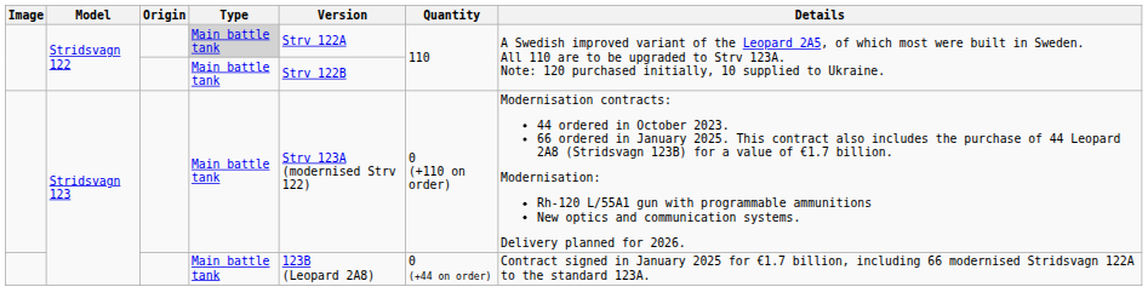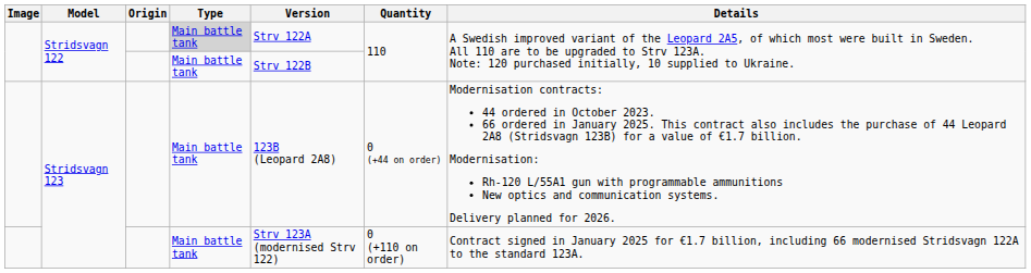row 4 | Version: Strv 123A (modernised Strv 122) -> 123B (Leopard 2A8)
row 4 | Quantity: 0 (+110 on order) -> 0 (+44 on order)
row 5 | Version: 123B (Leopard 2A8) -> Strv 123A (modernised Strv 122)
row 5 | Quantity: 0 (+44 on order) -> 0 (+110 on order)
